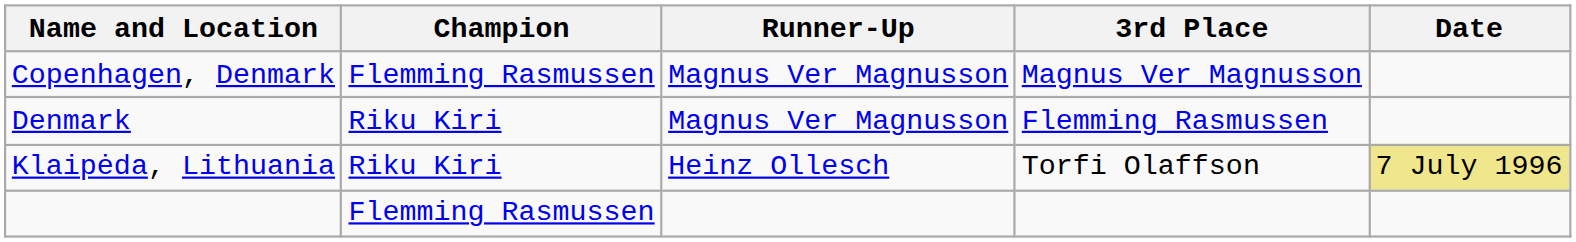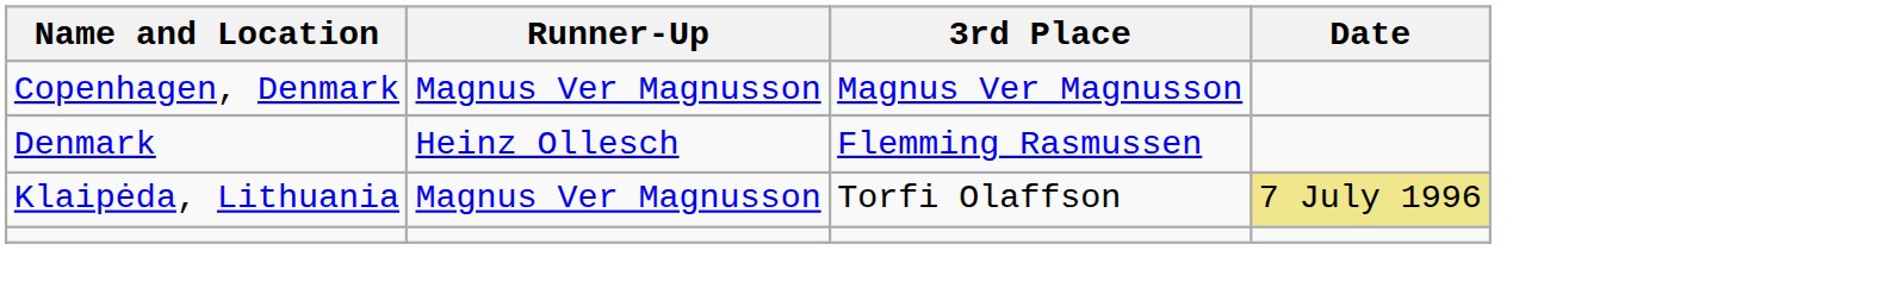- column: Champion | Flemming Rasmussen | Riku Kiri | Riku Kiri | Flemming Rasmussen
Denmark | Runner-Up: Magnus Ver Magnusson -> Heinz Ollesch
Klaipėda, Lithuania | Runner-Up: Heinz Ollesch -> Magnus Ver Magnusson
